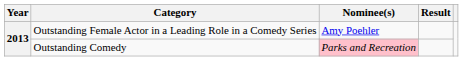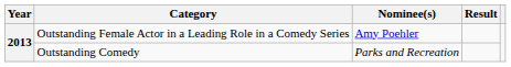Outstanding Comedy | Nominee(s): pink background -> no background
